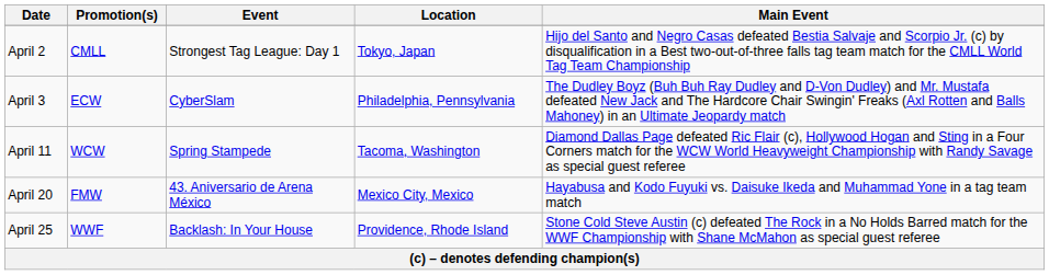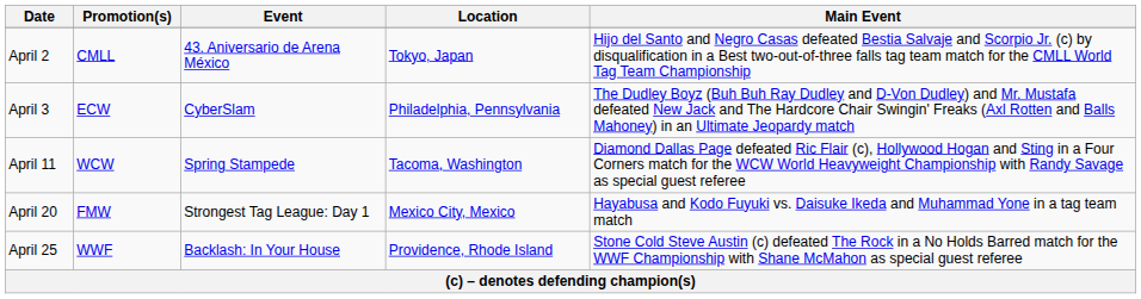April 2 | Event: Strongest Tag League: Day 1 -> 43. Aniversario de Arena México
April 20 | Event: 43. Aniversario de Arena México -> Strongest Tag League: Day 1
